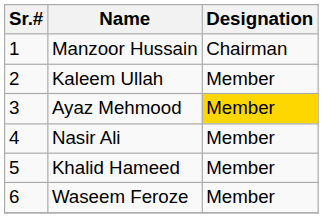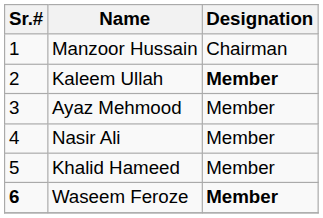Kaleem Ullah | Designation: normal -> bold
Ayaz Mehmood | Designation: gold background -> no background
Waseem Feroze | Sr.#: normal -> bold
Waseem Feroze | Designation: normal -> bold
